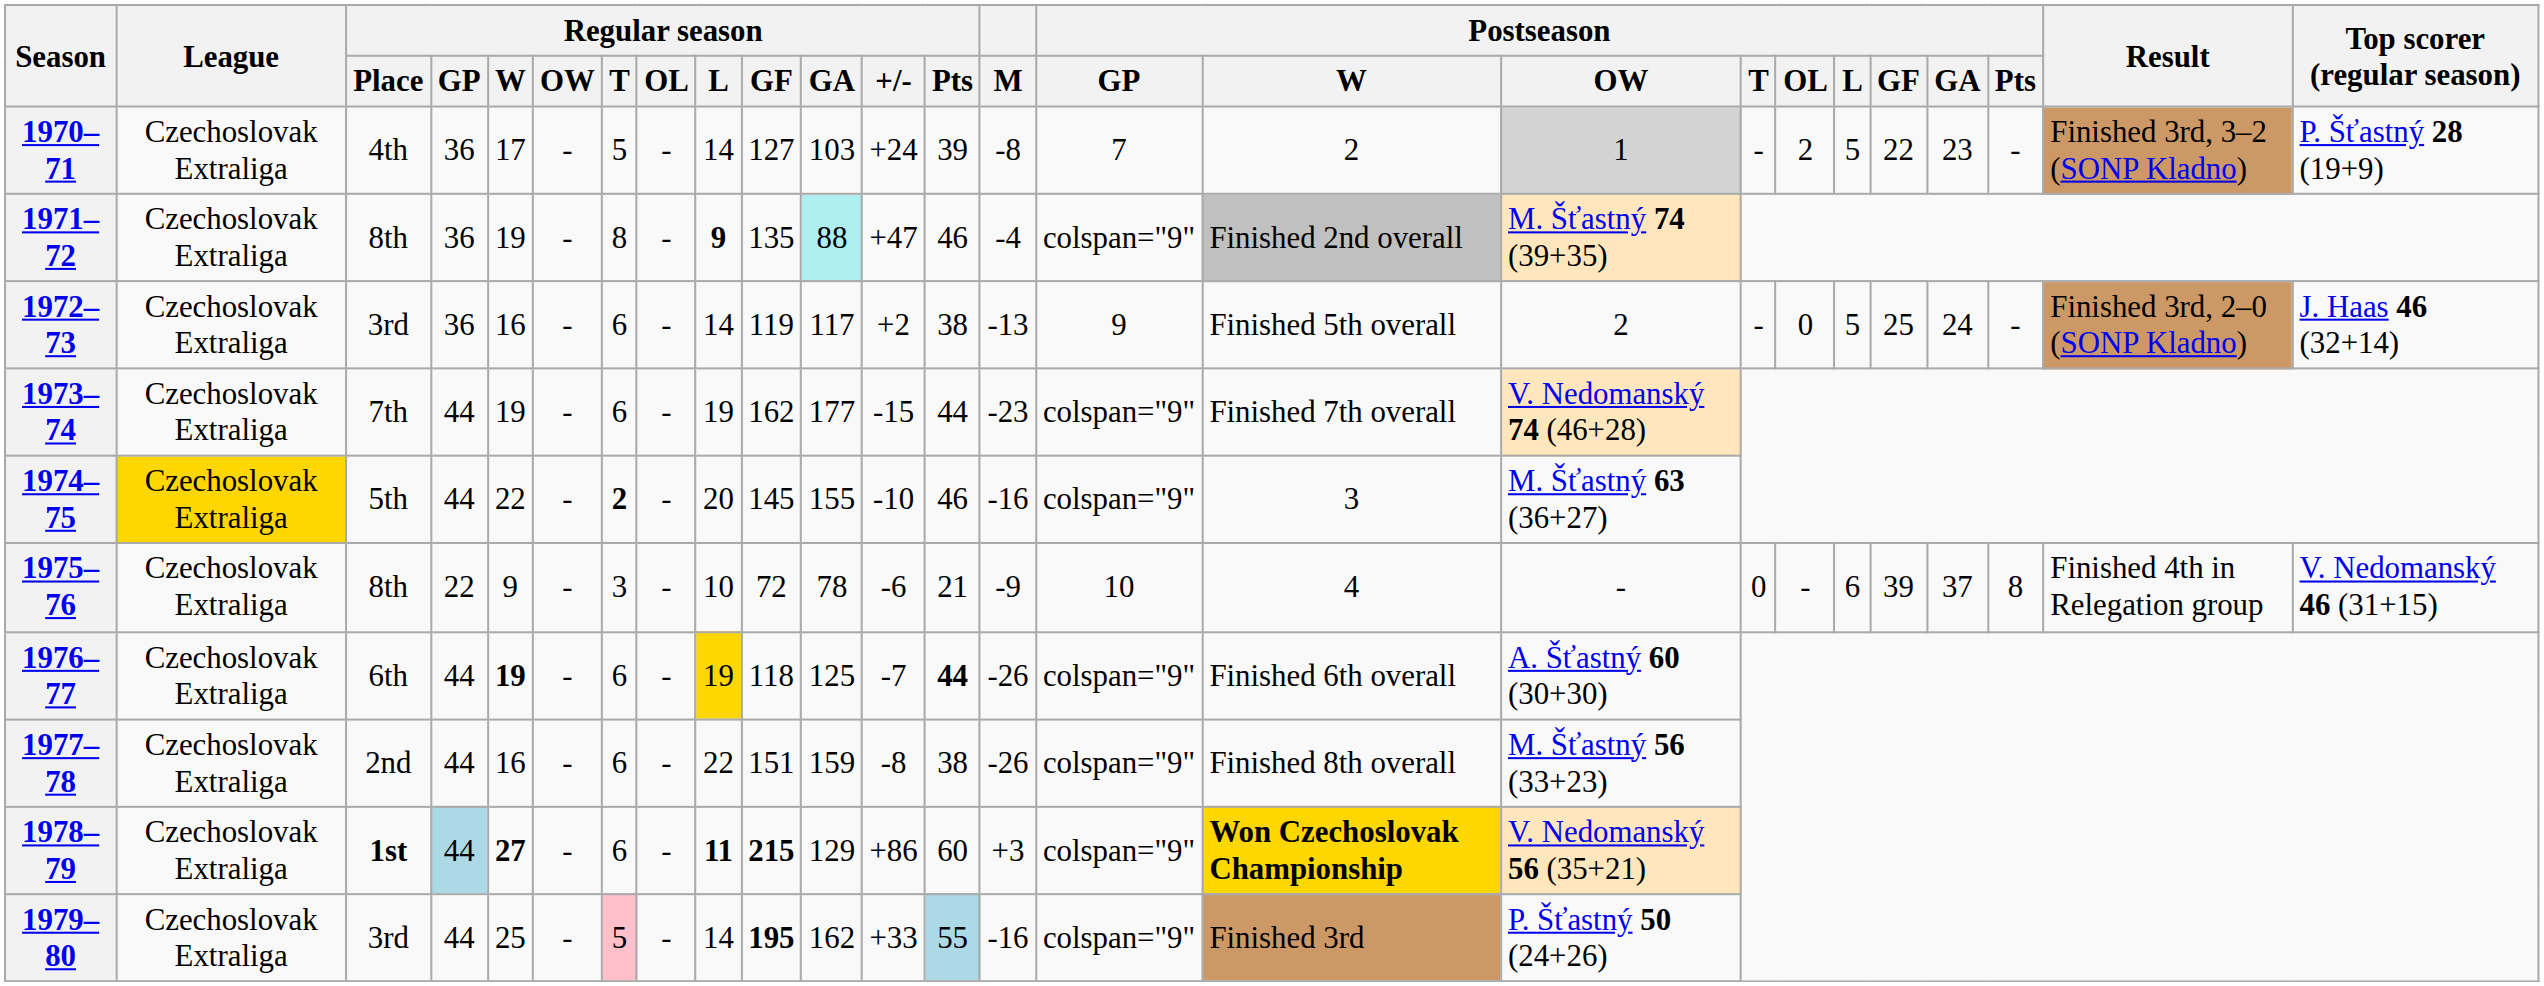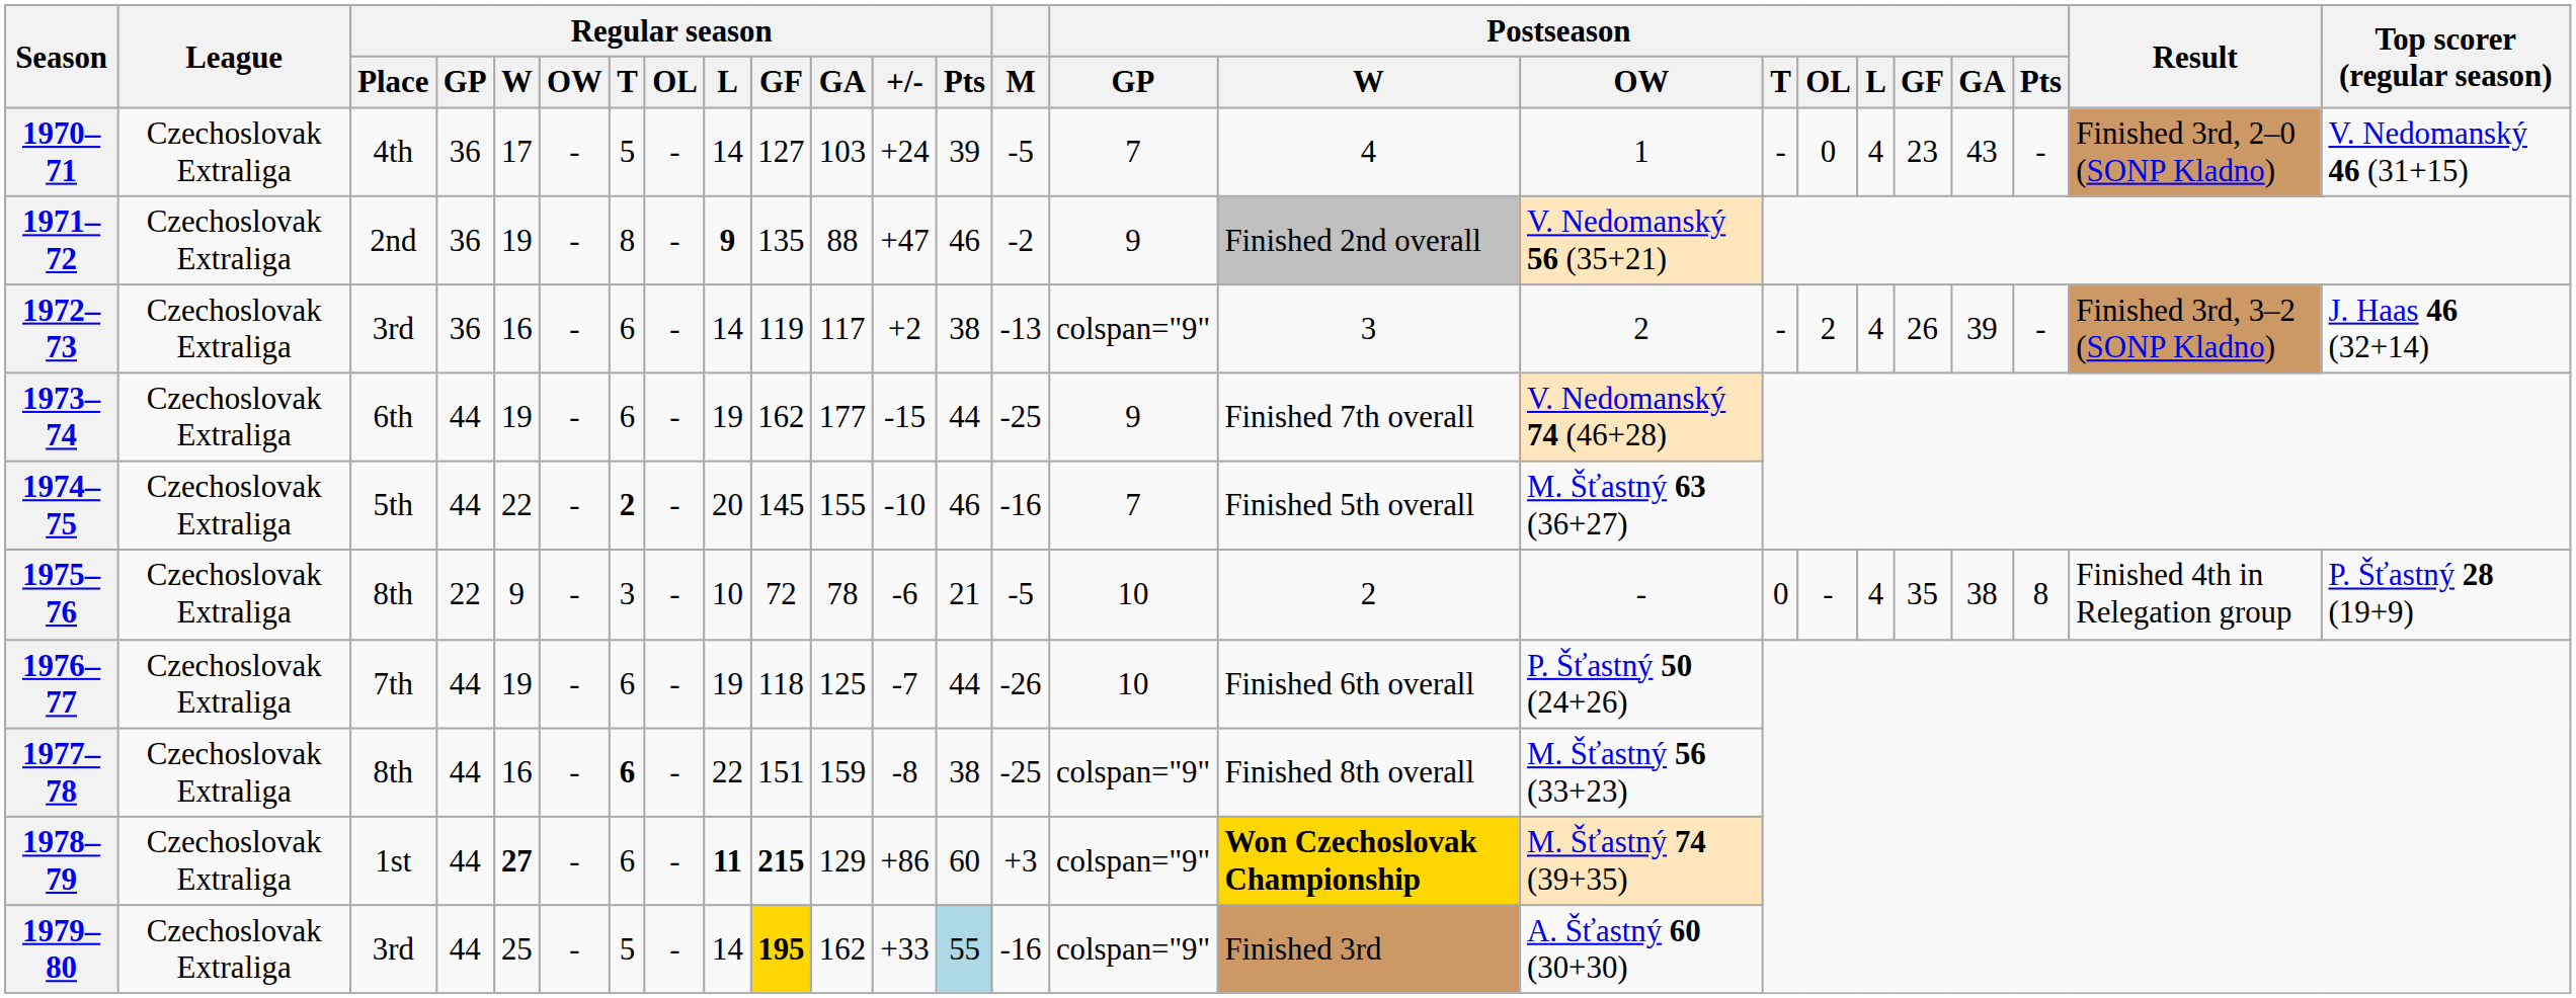1970–71 | M: -8 -> -5
1970–71 | Postseason / W: 2 -> 4
1970–71 | Postseason / OW: lightgrey background -> no background
1970–71 | Postseason / OL: 2 -> 0
1970–71 | Postseason / L: 5 -> 4
1970–71 | Postseason / GF: 22 -> 23
1970–71 | Postseason / GA: 23 -> 43
1970–71 | Result: Finished 3rd, 3–2 (SONP Kladno) -> Finished 3rd, 2–0 (SONP Kladno)
1970–71 | Top scorer (regular season): P. Šťastný 28 (19+9) -> V. Nedomanský 46 (31+15)
1971–72 | Regular season / Place: 8th -> 2nd
1971–72 | Regular season / GA: paleturquoise background -> no background
1971–72 | M: -4 -> -2
1971–72 | Postseason / GP: colspan="9" -> 9
1971–72 | Postseason / OW: M. Šťastný 74 (39+35) -> V. Nedomanský 56 (35+21)
1972–73 | Postseason / GP: 9 -> colspan="9"
1972–73 | Postseason / W: Finished 5th overall -> 3
1972–73 | Postseason / OL: 0 -> 2
1972–73 | Postseason / L: 5 -> 4
1972–73 | Postseason / GF: 25 -> 26
1972–73 | Postseason / GA: 24 -> 39
1972–73 | Result: Finished 3rd, 2–0 (SONP Kladno) -> Finished 3rd, 3–2 (SONP Kladno)
1973–74 | Regular season / Place: 7th -> 6th
1973–74 | M: -23 -> -25
1973–74 | Postseason / GP: colspan="9" -> 9
1974–75 | League: gold background -> no background
1974–75 | Postseason / GP: colspan="9" -> 7
1974–75 | Postseason / W: 3 -> Finished 5th overall
1975–76 | M: -9 -> -5
1975–76 | Postseason / W: 4 -> 2
1975–76 | Postseason / L: 6 -> 4
1975–76 | Postseason / GF: 39 -> 35
1975–76 | Postseason / GA: 37 -> 38
1975–76 | Top scorer (regular season): V. Nedomanský 46 (31+15) -> P. Šťastný 28 (19+9)
1976–77 | Regular season / Place: 6th -> 7th
1976–77 | Regular season / W: bold -> normal
1976–77 | Regular season / L: gold background -> no background
1976–77 | Regular season / Pts: bold -> normal
1976–77 | Postseason / GP: colspan="9" -> 10
1976–77 | Postseason / OW: A. Šťastný 60 (30+30) -> P. Šťastný 50 (24+26)
1977–78 | Regular season / Place: 2nd -> 8th
1977–78 | Regular season / T: normal -> bold
1977–78 | M: -26 -> -25
1978–79 | Regular season / Place: bold -> normal
1978–79 | Regular season / GP: lightblue background -> no background
1978–79 | Postseason / OW: V. Nedomanský 56 (35+21) -> M. Šťastný 74 (39+35)
1979–80 | Regular season / T: pink background -> no background
1979–80 | Regular season / GF: no background -> gold background
1979–80 | Postseason / OW: P. Šťastný 50 (24+26) -> A. Šťastný 60 (30+30)
